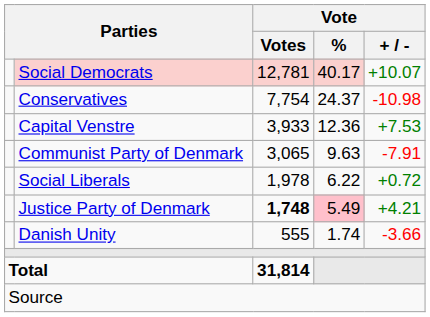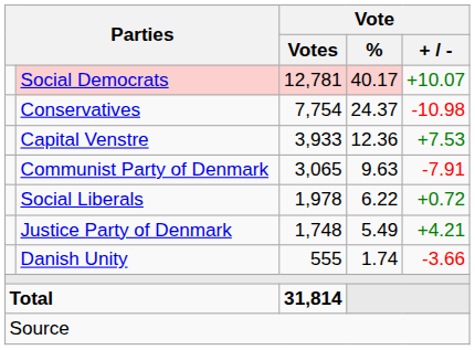Justice Party of Denmark | Vote / Votes: bold -> normal
Justice Party of Denmark | Vote / %: pink background -> no background
